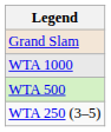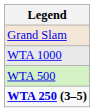row 5 | column 1: normal -> bold
